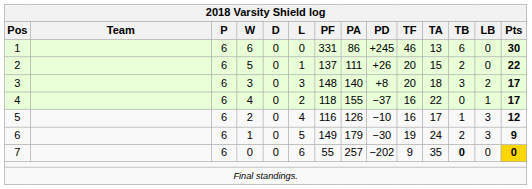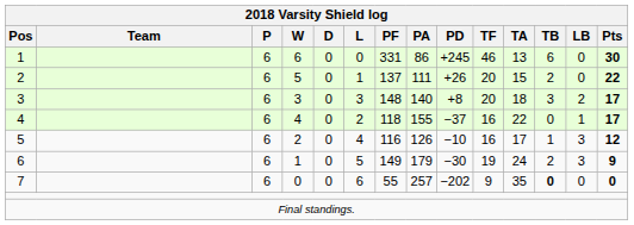7 | Pts: gold background -> no background
